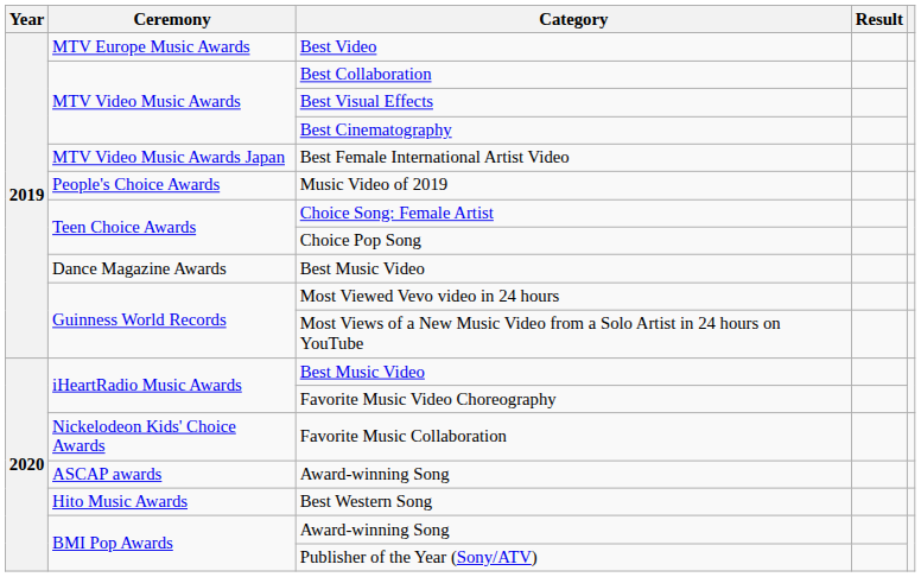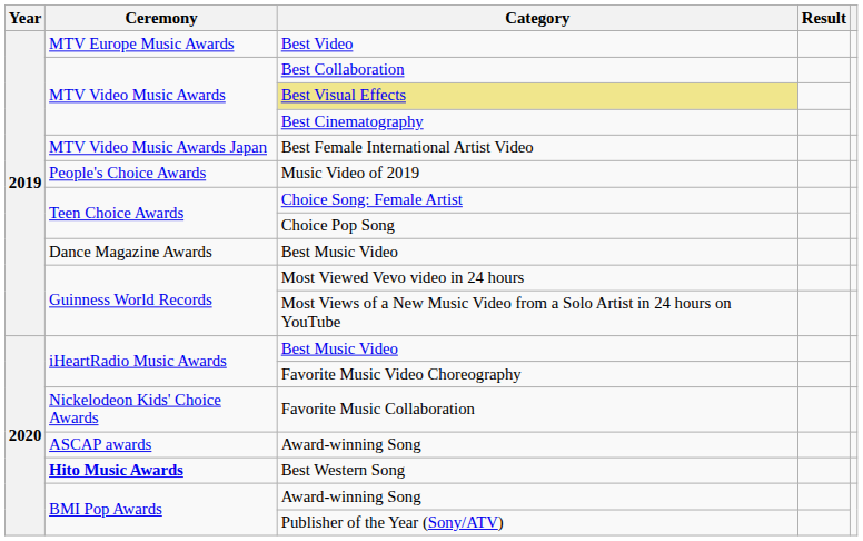Best Visual Effects | Category: no background -> khaki background
Best Western Song | Ceremony: normal -> bold
